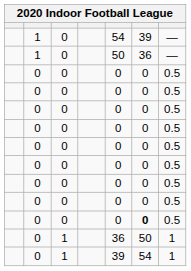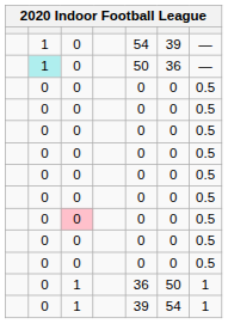row 4 | column 2: no background -> paleturquoise background
row 11 | column 3: no background -> pink background
row 13 | column 6: bold -> normal
